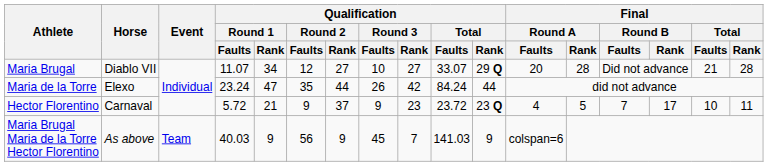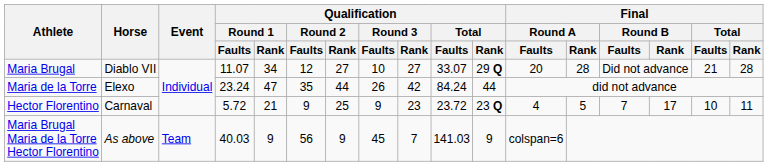Hector Florentino | Qualification / Round 2 / Rank: 37 -> 25
